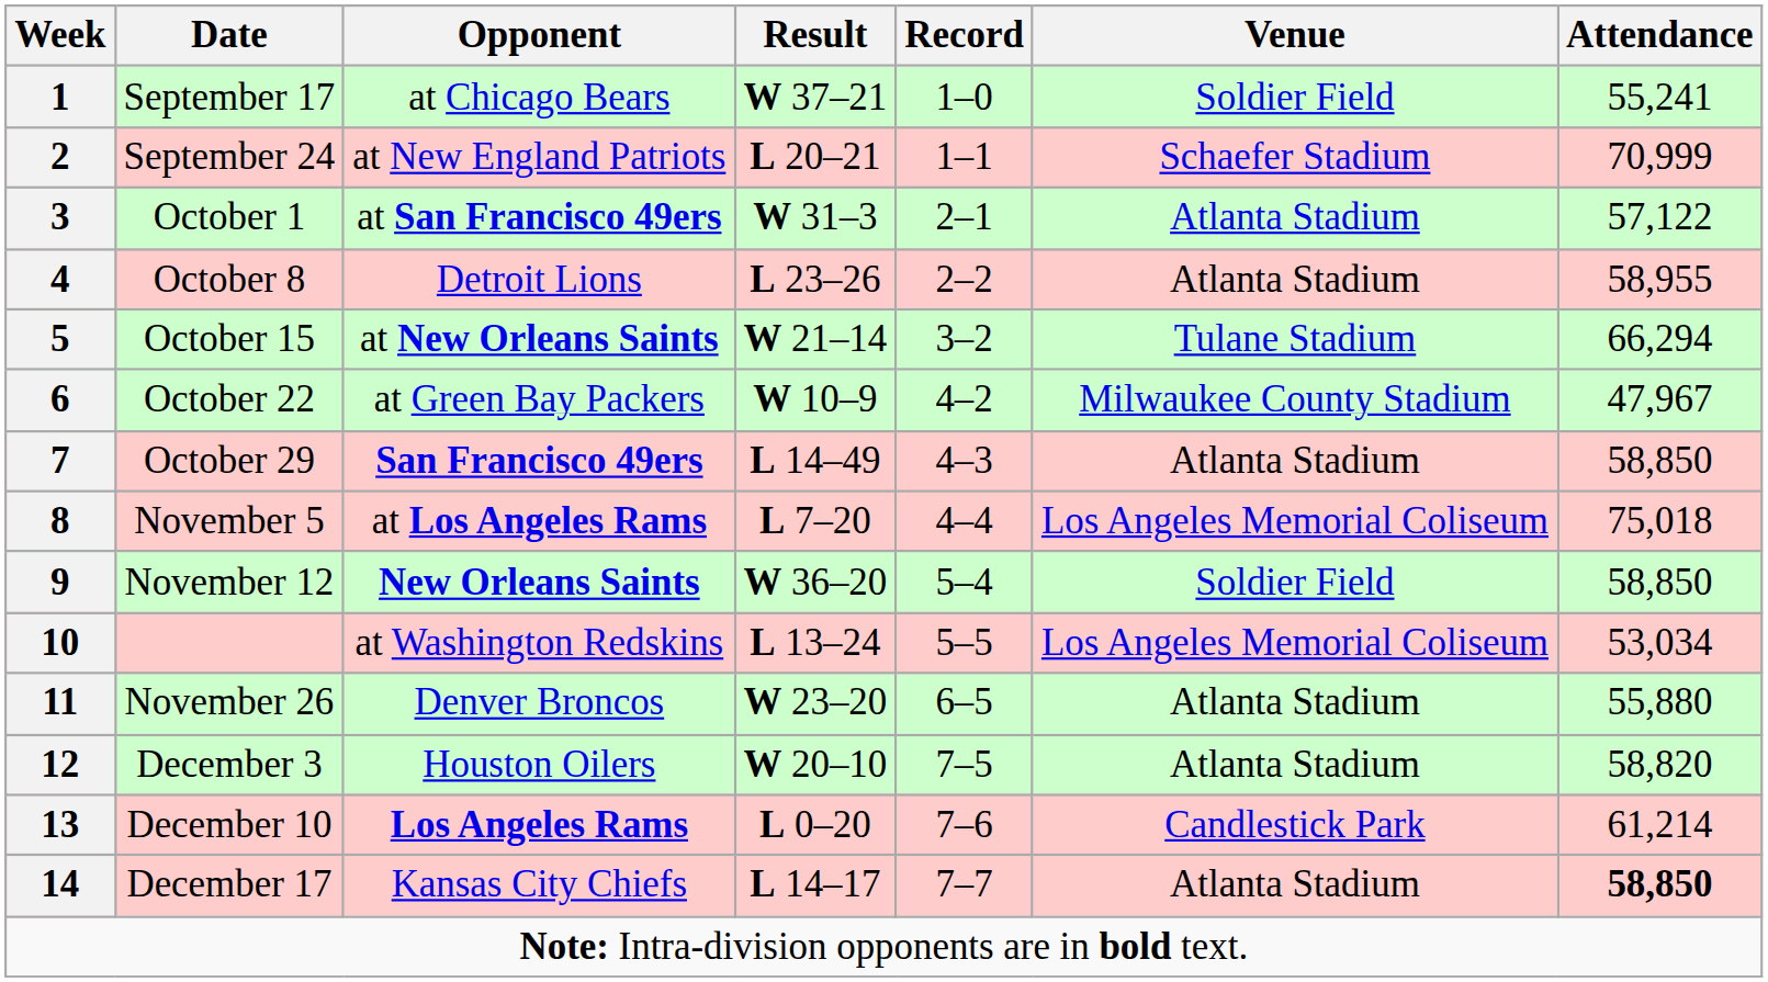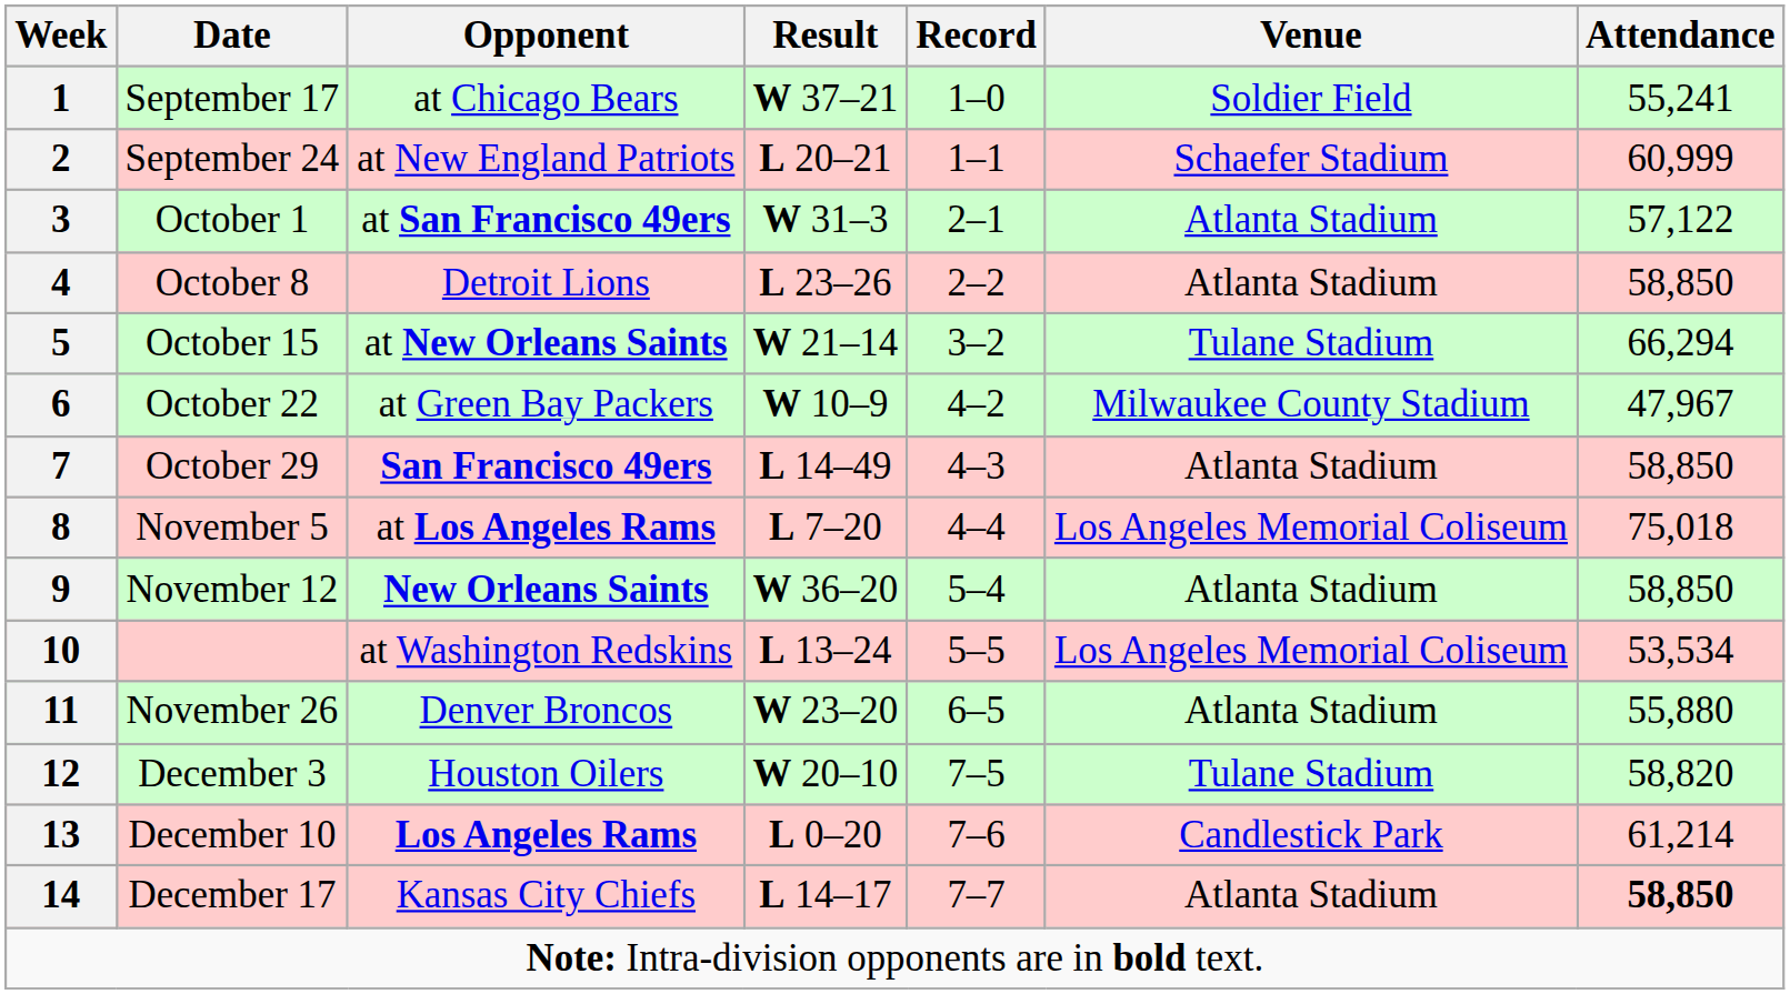2 | Attendance: 70,999 -> 60,999
4 | Attendance: 58,955 -> 58,850
9 | Venue: Soldier Field -> Atlanta Stadium
10 | Attendance: 53,034 -> 53,534
12 | Venue: Atlanta Stadium -> Tulane Stadium
